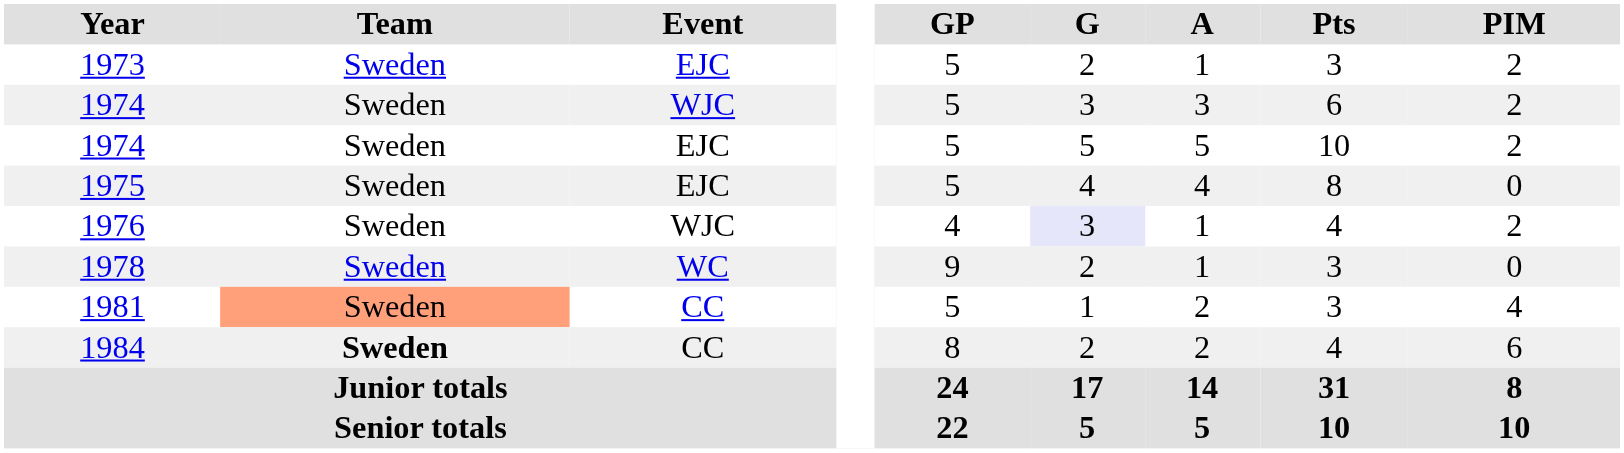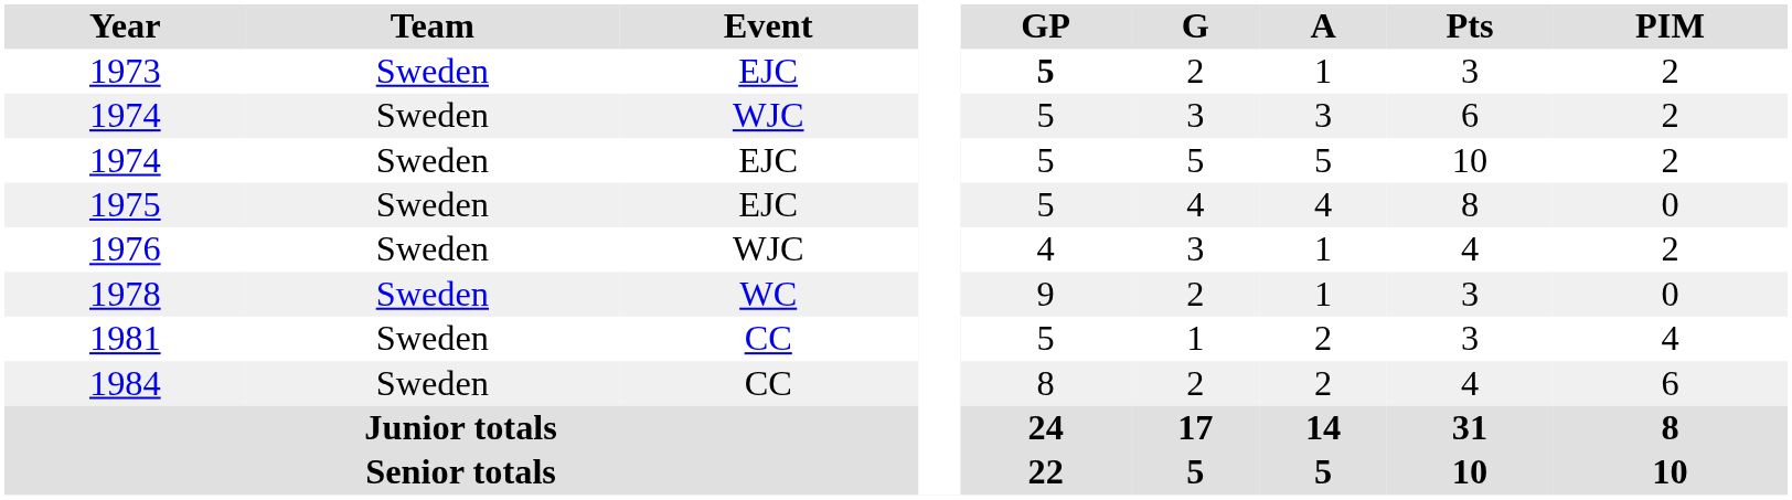1973 | GP: normal -> bold
1976 | G: lavender background -> no background
1981 | Team: lightsalmon background -> no background
1984 | Team: bold -> normal
